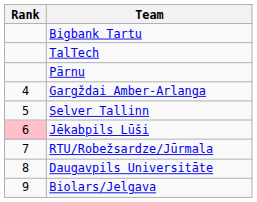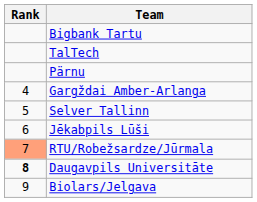Jēkabpils Lūši | Rank: pink background -> no background
RTU/Robežsardze/Jūrmala | Rank: no background -> lightsalmon background
Daugavpils Universitāte | Rank: normal -> bold
